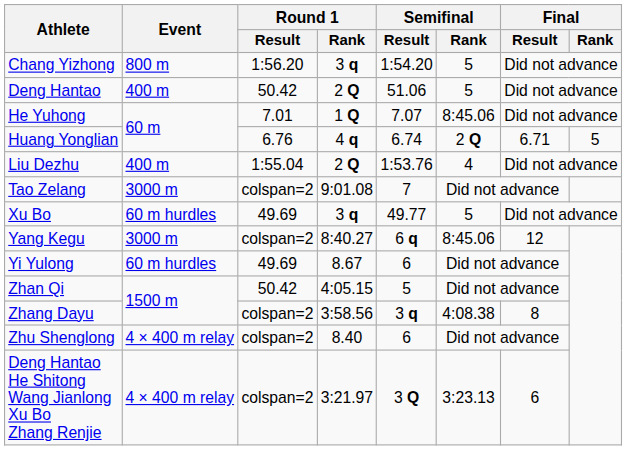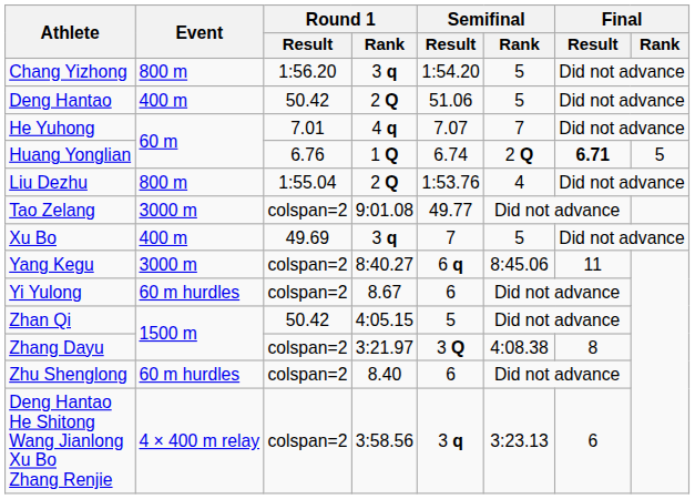He Yuhong | Round 1 / Rank: 1 Q -> 4 q
He Yuhong | Semifinal / Rank: 8:45.06 -> 7
Huang Yonglian | Round 1 / Rank: 4 q -> 1 Q
Huang Yonglian | Final / Result: normal -> bold
Liu Dezhu | Event: 400 m -> 800 m
Tao Zelang | Semifinal / Result: 7 -> 49.77
Xu Bo | Event: 60 m hurdles -> 400 m
Xu Bo | Semifinal / Result: 49.77 -> 7
Yang Kegu | Final / Result: 12 -> 11
Yi Yulong | Round 1 / Result: 49.69 -> colspan=2
Zhang Dayu | Round 1 / Rank: 3:58.56 -> 3:21.97
Zhang Dayu | Semifinal / Result: 3 q -> 3 Q
Zhu Shenglong | Event: 4 × 400 m relay -> 60 m hurdles
Deng Hantao He Shitong Wang Jianlong Xu Bo Zhang Renjie | Round 1 / Rank: 3:21.97 -> 3:58.56
Deng Hantao He Shitong Wang Jianlong Xu Bo Zhang Renjie | Semifinal / Result: 3 Q -> 3 q
